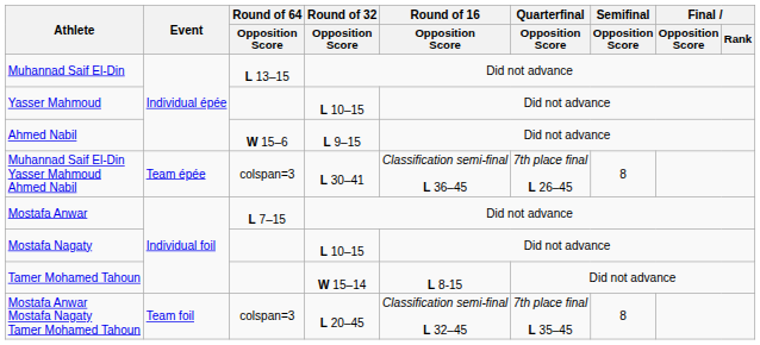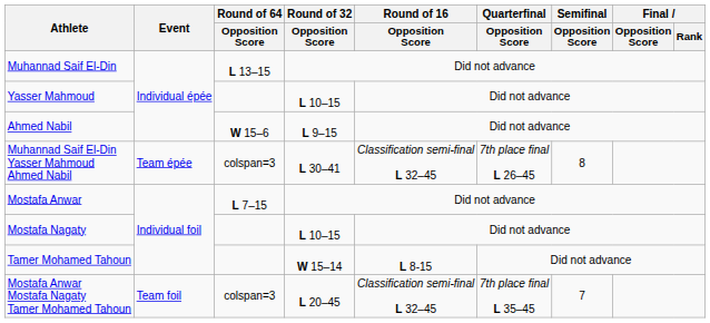Muhannad Saif El-Din Yasser Mahmoud Ahmed Nabil | Round of 16 / Opposition Score: Classification semi-final L 36–45 -> Classification semi-final L 32–45
Mostafa Anwar Mostafa Nagaty Tamer Mohamed Tahoun | Semifinal / Opposition Score: 8 -> 7
